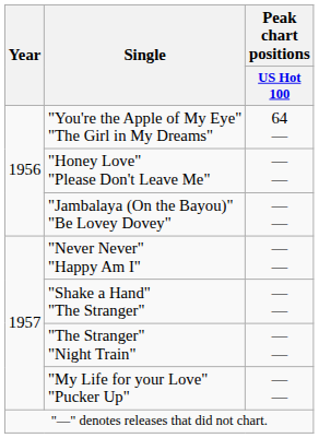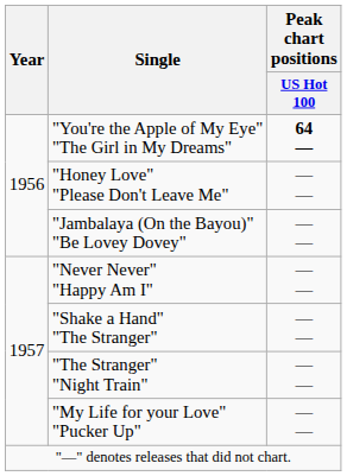"You're the Apple of My Eye" "The Girl in My Dreams" | Peak chart positions / US Hot 100: normal -> bold
